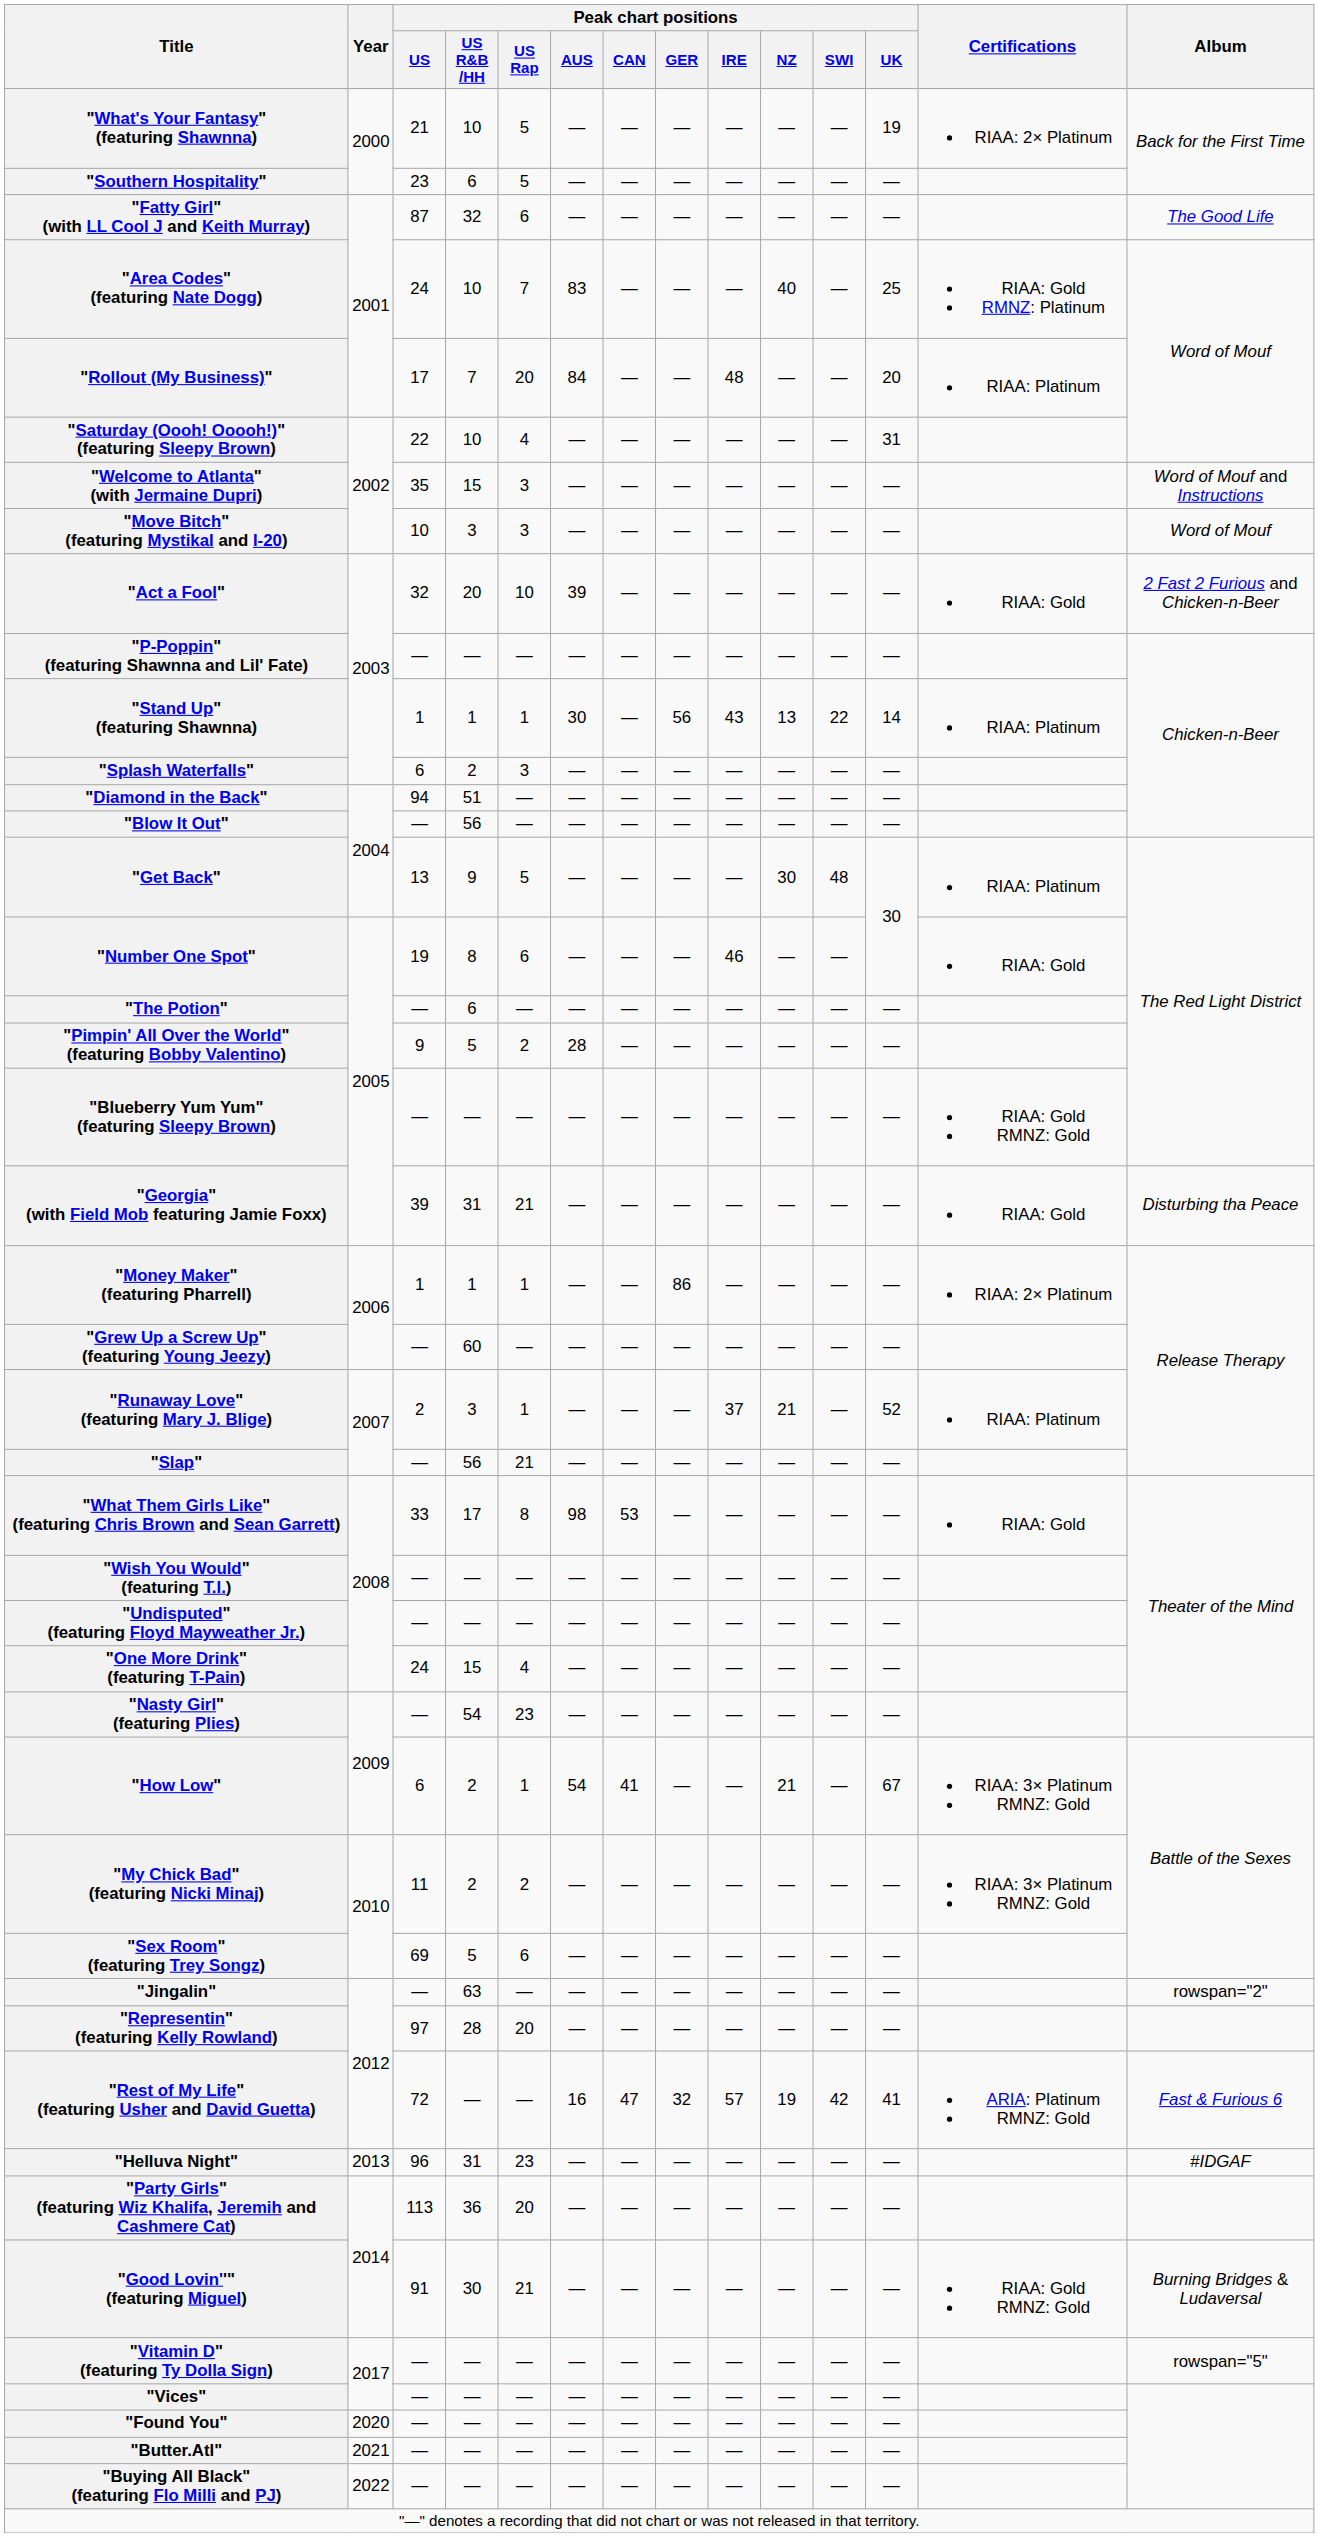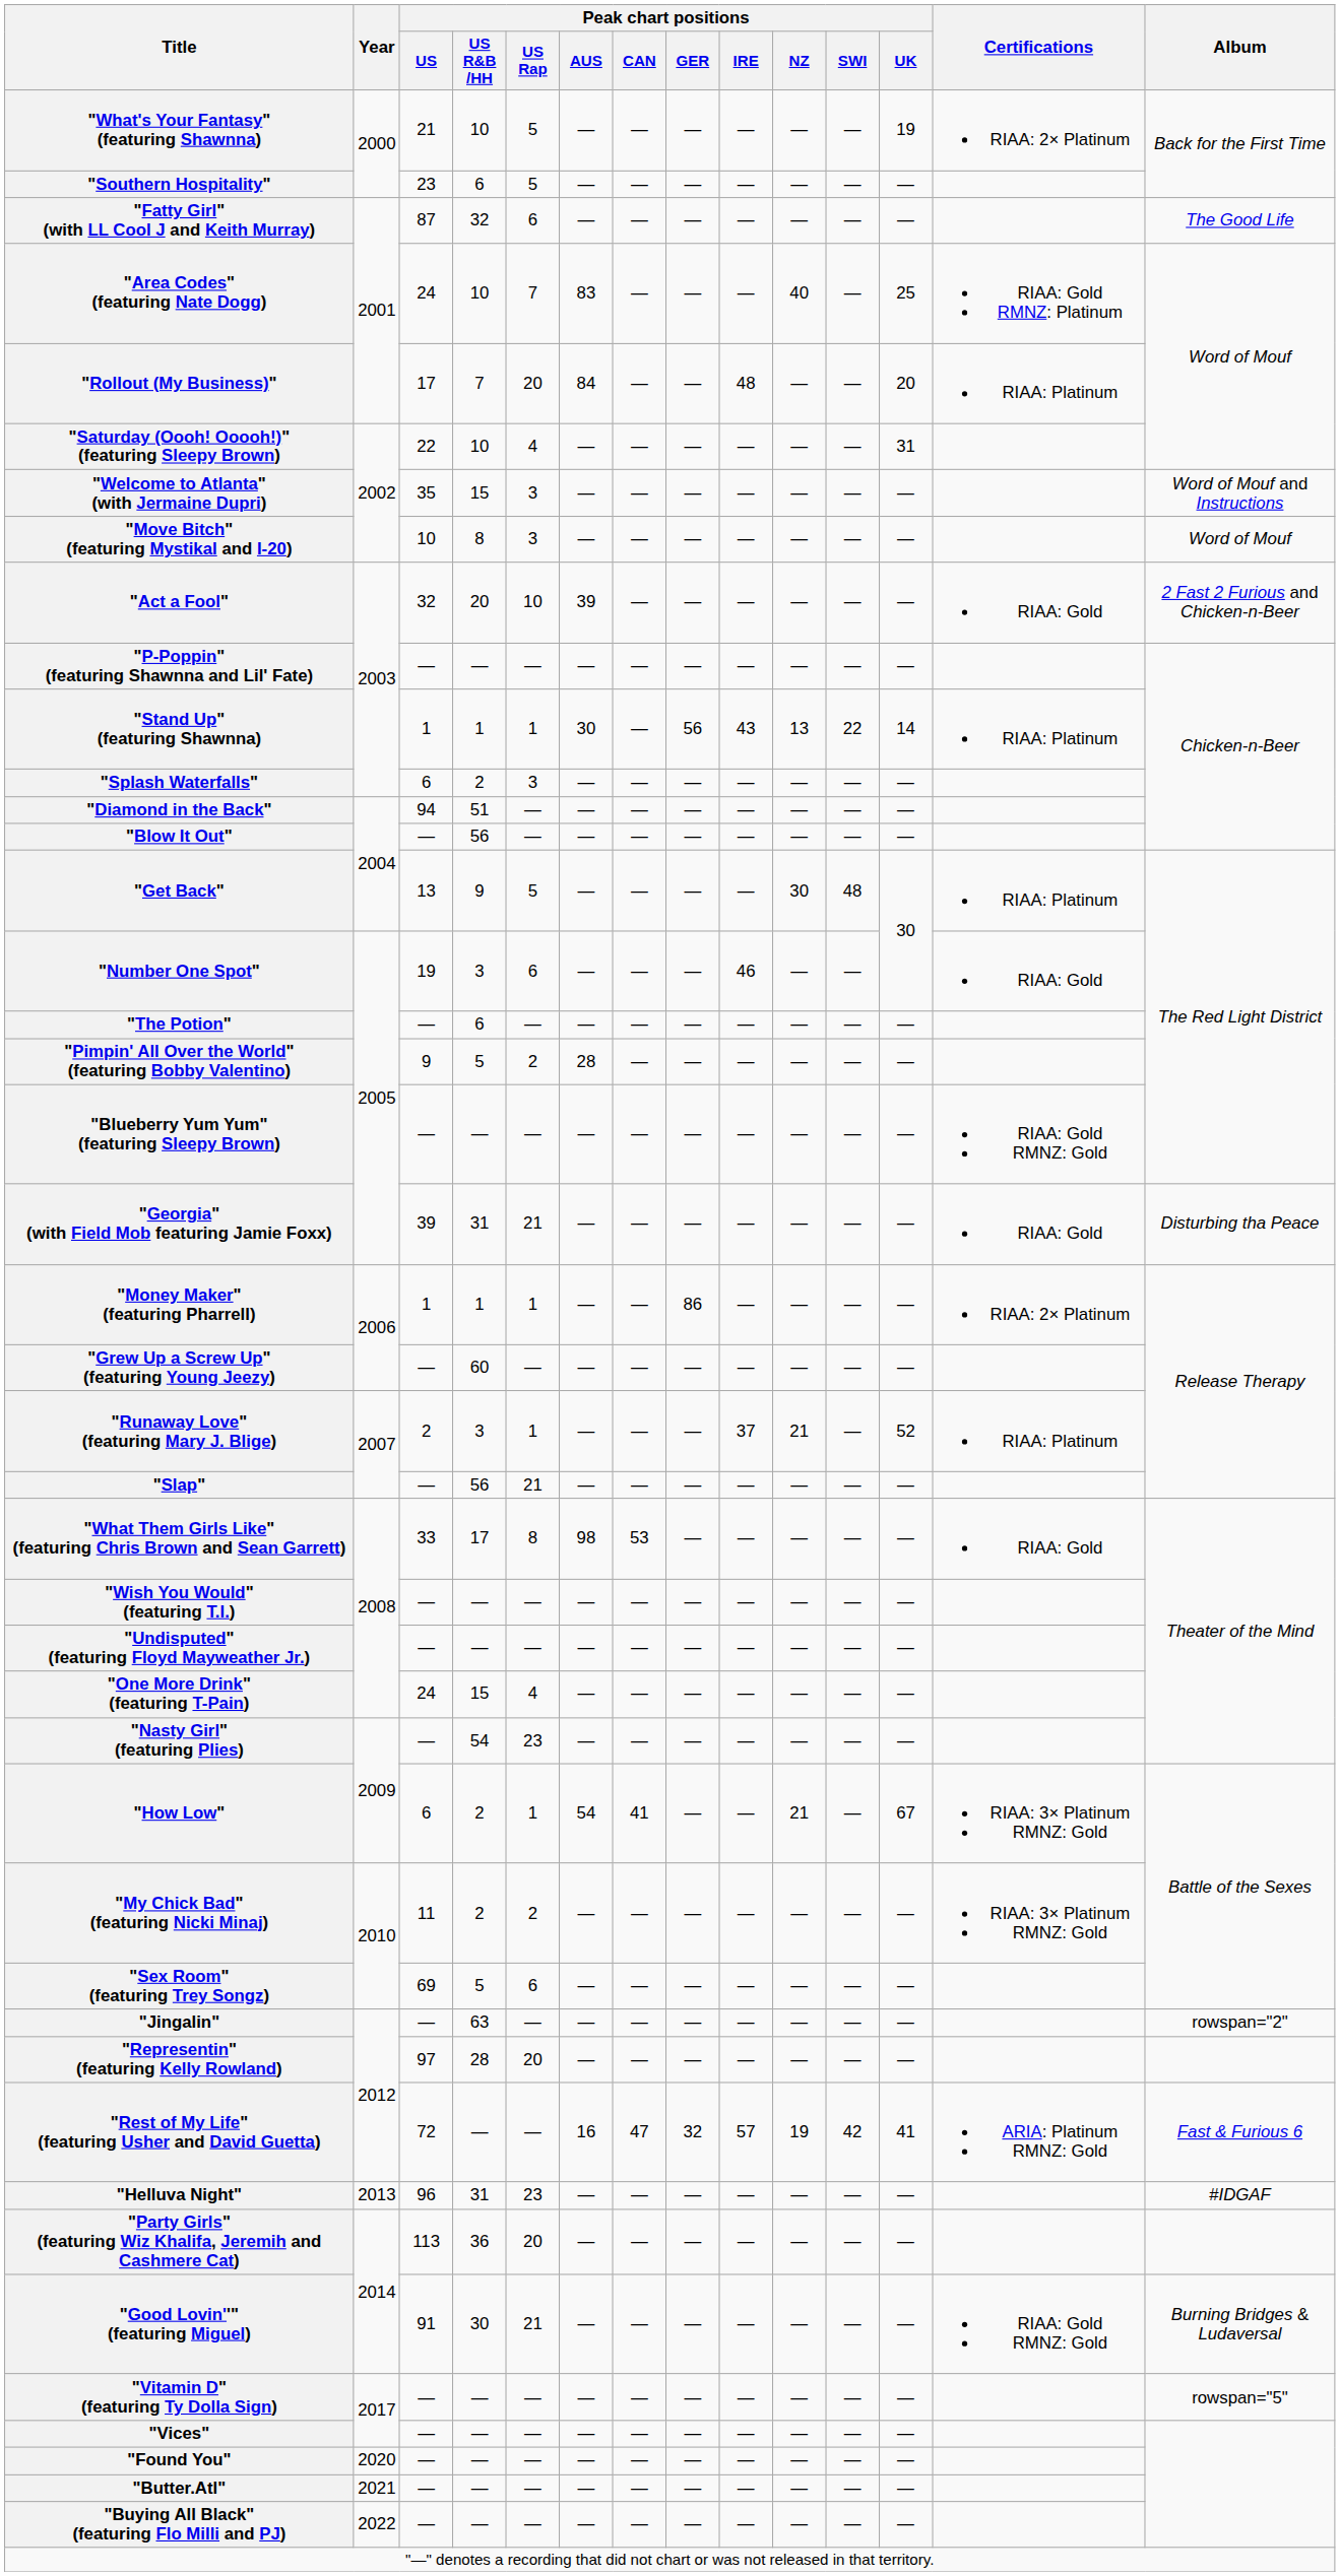"Move Bitch" (featuring Mystikal and I-20) | Peak chart positions / US R&B /HH: 3 -> 8
"Number One Spot" | Peak chart positions / US R&B /HH: 8 -> 3
